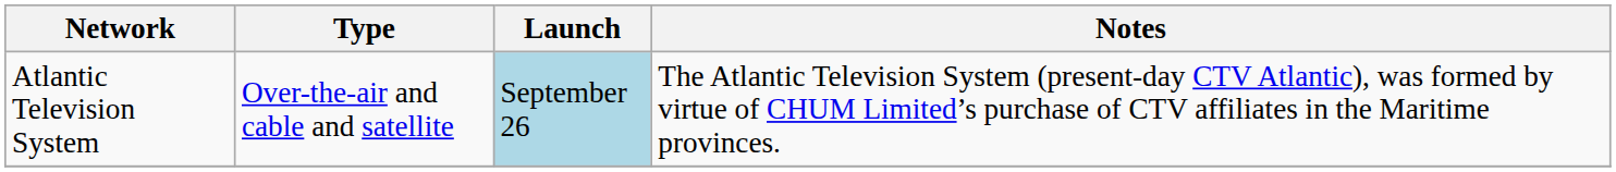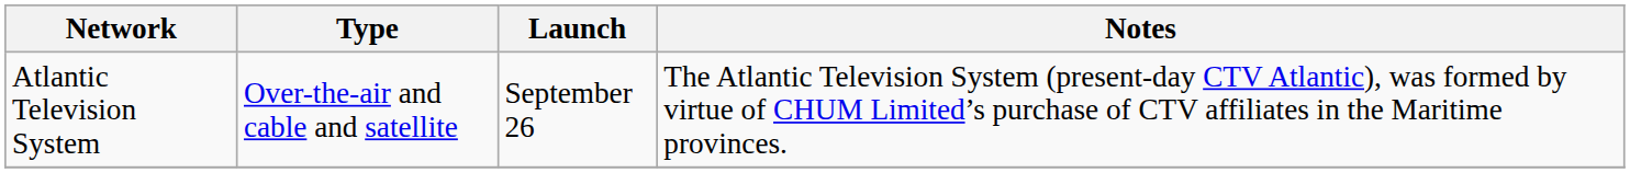Atlantic Television System | Launch: lightblue background -> no background
